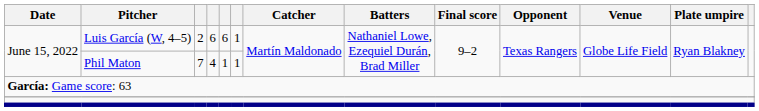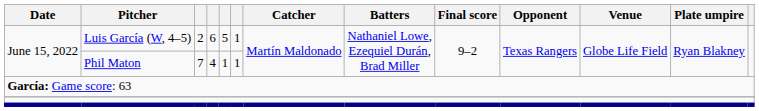Luis García (W, 4–5) | column 5: 6 -> 5
